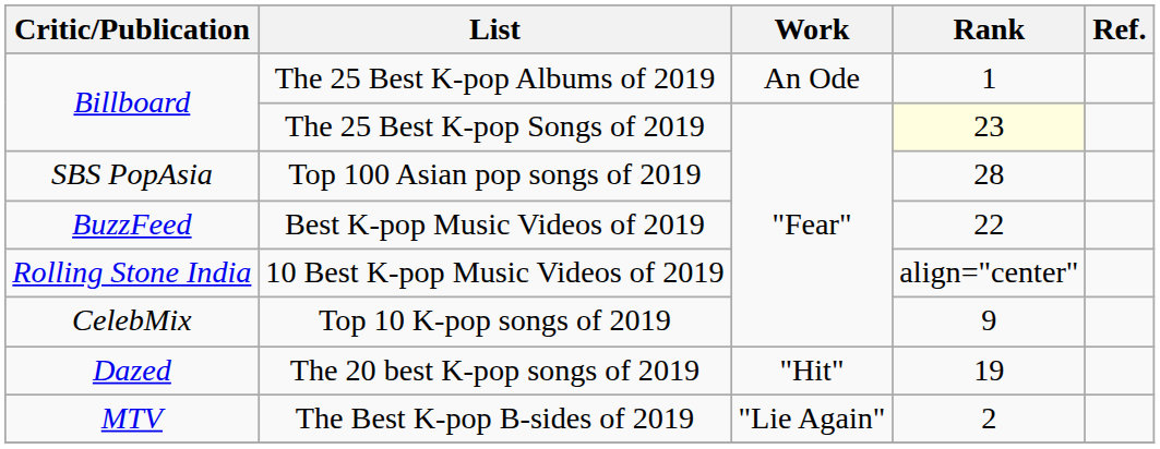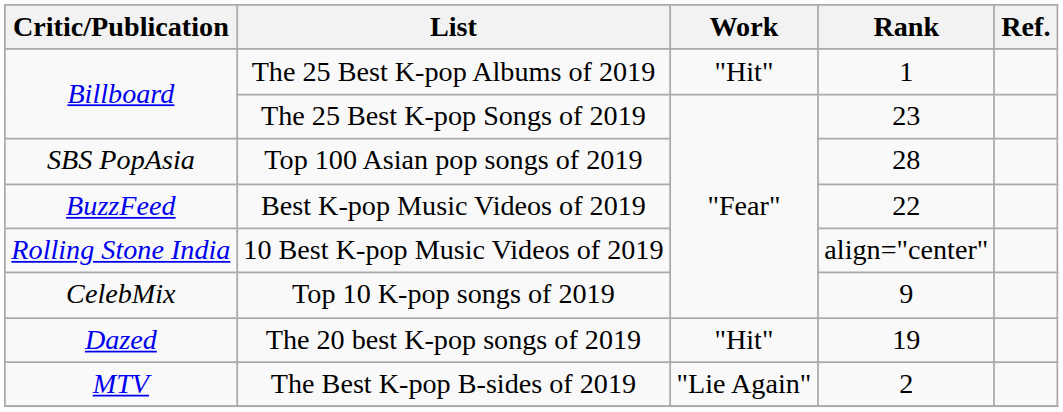The 25 Best K-pop Albums of 2019 | Work: An Ode -> "Hit"
The 25 Best K-pop Songs of 2019 | Rank: lightyellow background -> no background
